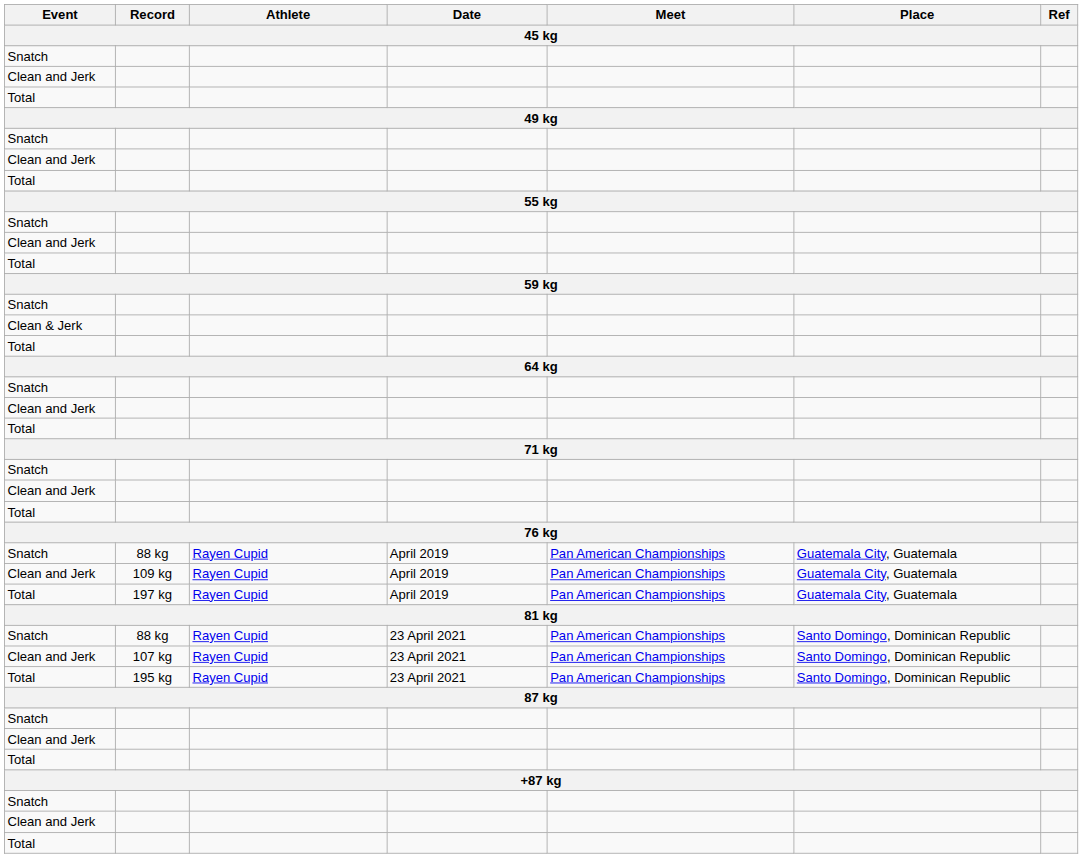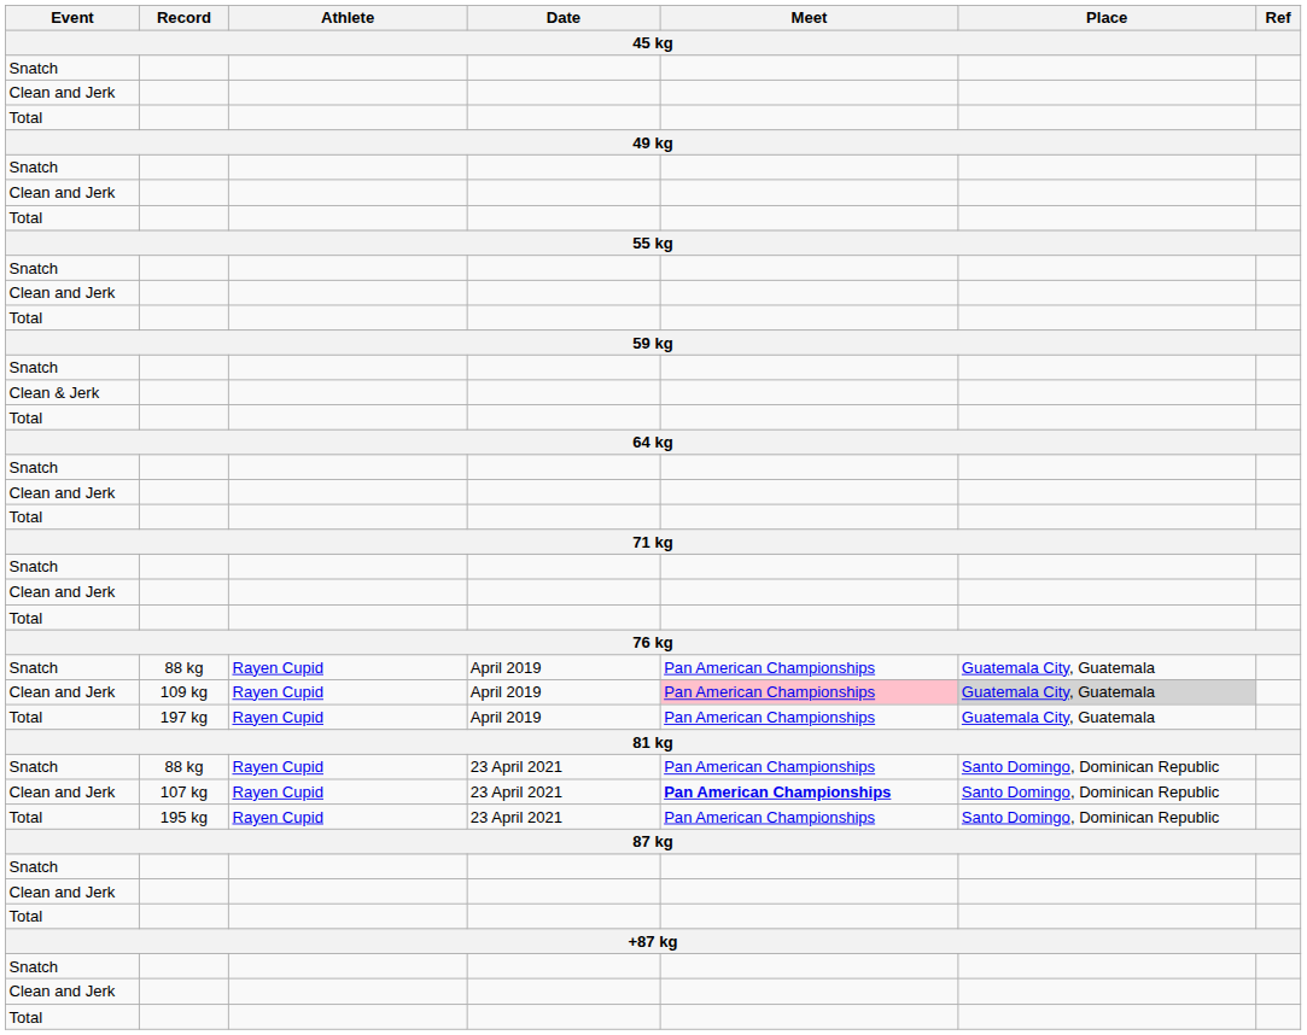109 kg | Meet: no background -> pink background
109 kg | Place: no background -> lightgrey background
107 kg | Meet: normal -> bold
